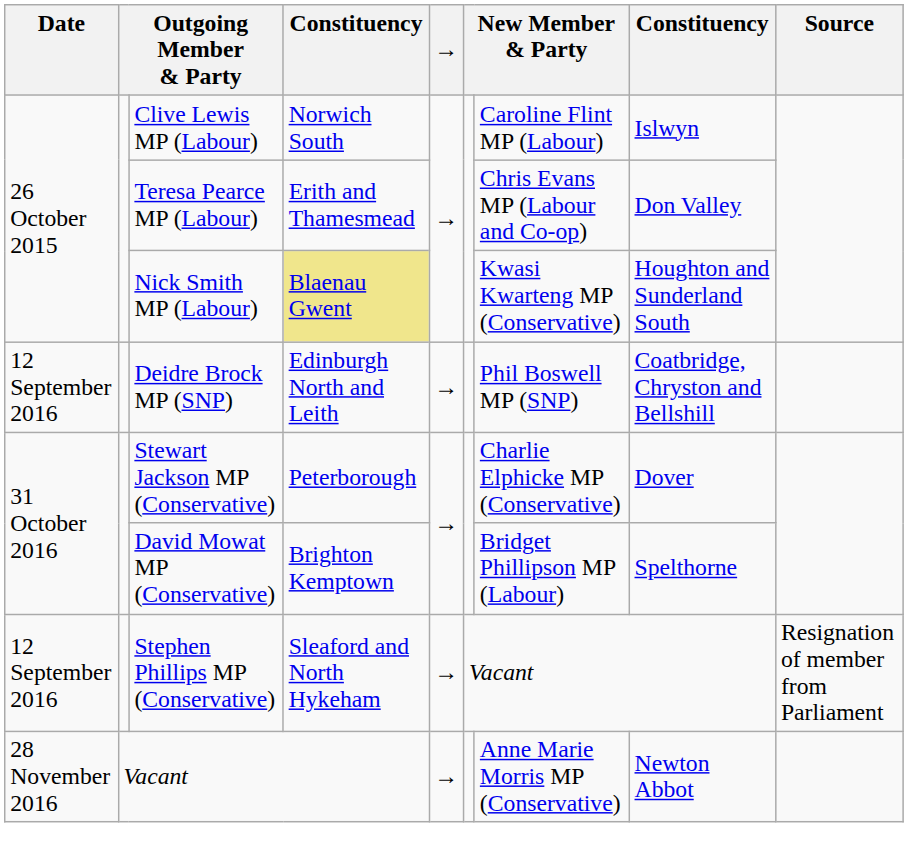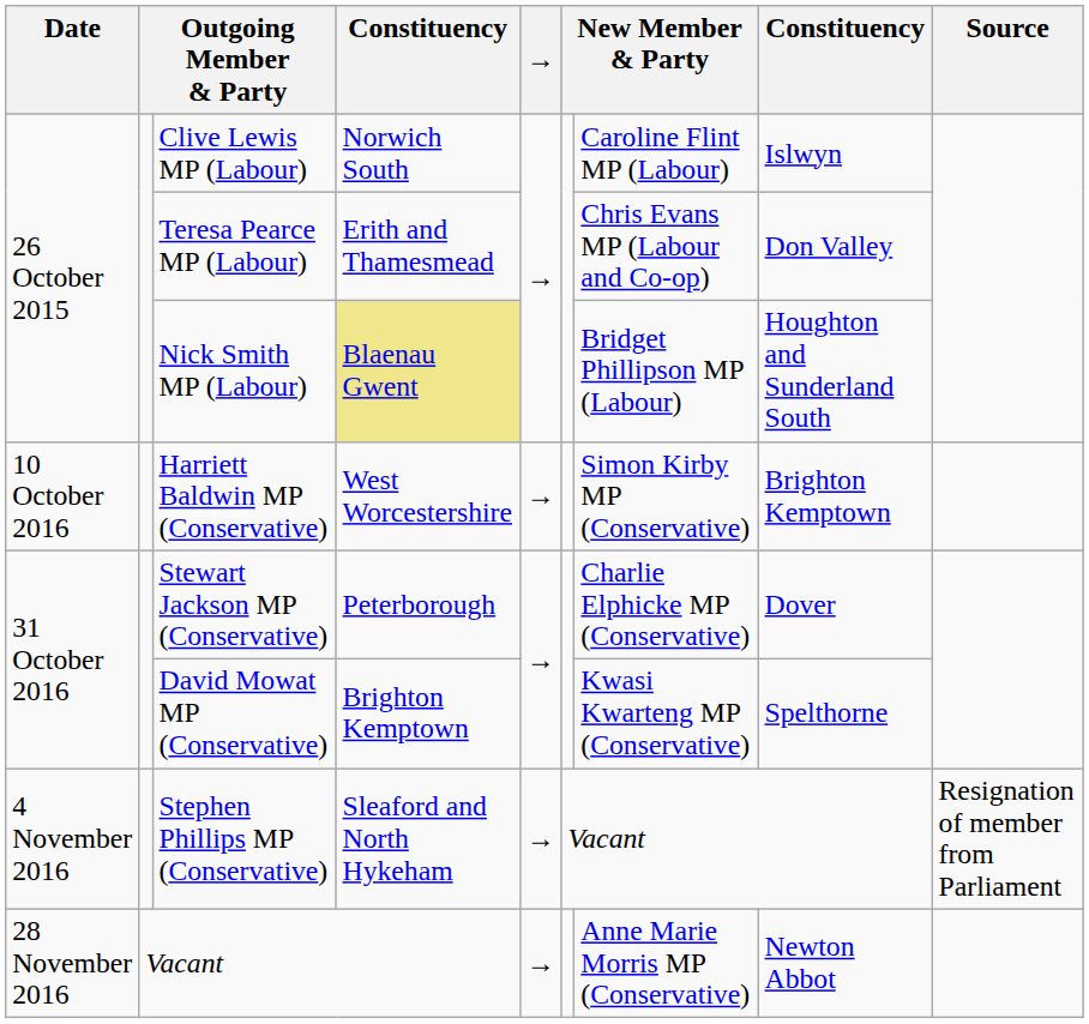Nick Smith MP (Labour) | column 7: Kwasi Kwarteng MP (Conservative) -> Bridget Phillipson MP (Labour)
- row: 12 September 2016 | Deidre Brock MP (SNP) | Edinburgh North and Leith | → | Phil Boswell MP (SNP) | Coatbridge, Chryston and Bellshill
+ row: 10 October 2016 | Harriett Baldwin MP (Conservative) | West Worcestershire | → | Simon Kirby MP (Conservative) | Brighton Kemptown
David Mowat MP (Conservative) | column 7: Bridget Phillipson MP (Labour) -> Kwasi Kwarteng MP (Conservative)
Stephen Phillips MP (Conservative) | Date: 12 September 2016 -> 4 November 2016
